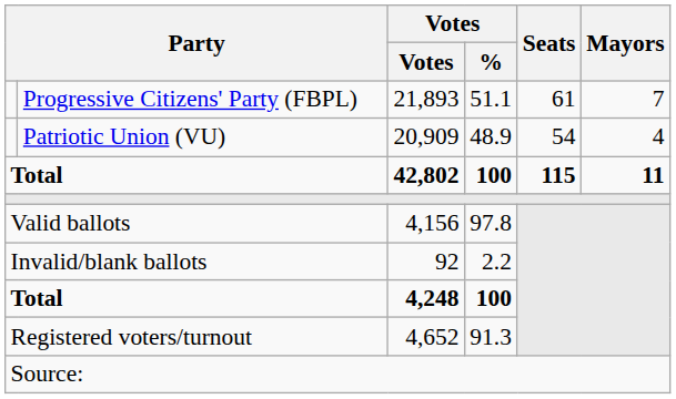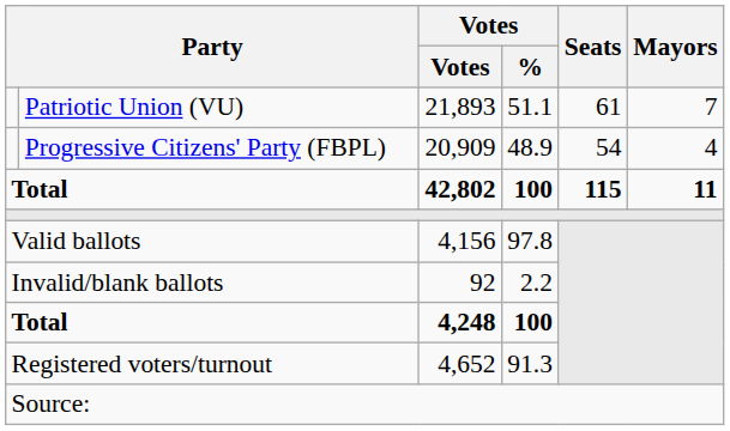21,893 | column 2: Progressive Citizens' Party (FBPL) -> Patriotic Union (VU)
20,909 | column 2: Patriotic Union (VU) -> Progressive Citizens' Party (FBPL)
